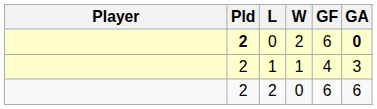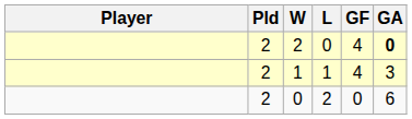columns swapped: W <-> L
row 2 | Pld: bold -> normal
row 2 | GF: 6 -> 4
row 4 | GF: 6 -> 0
